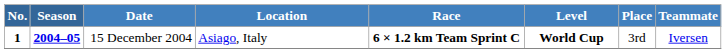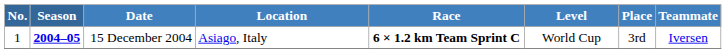15 December 2004 | No.: bold -> normal
15 December 2004 | Level: bold -> normal
